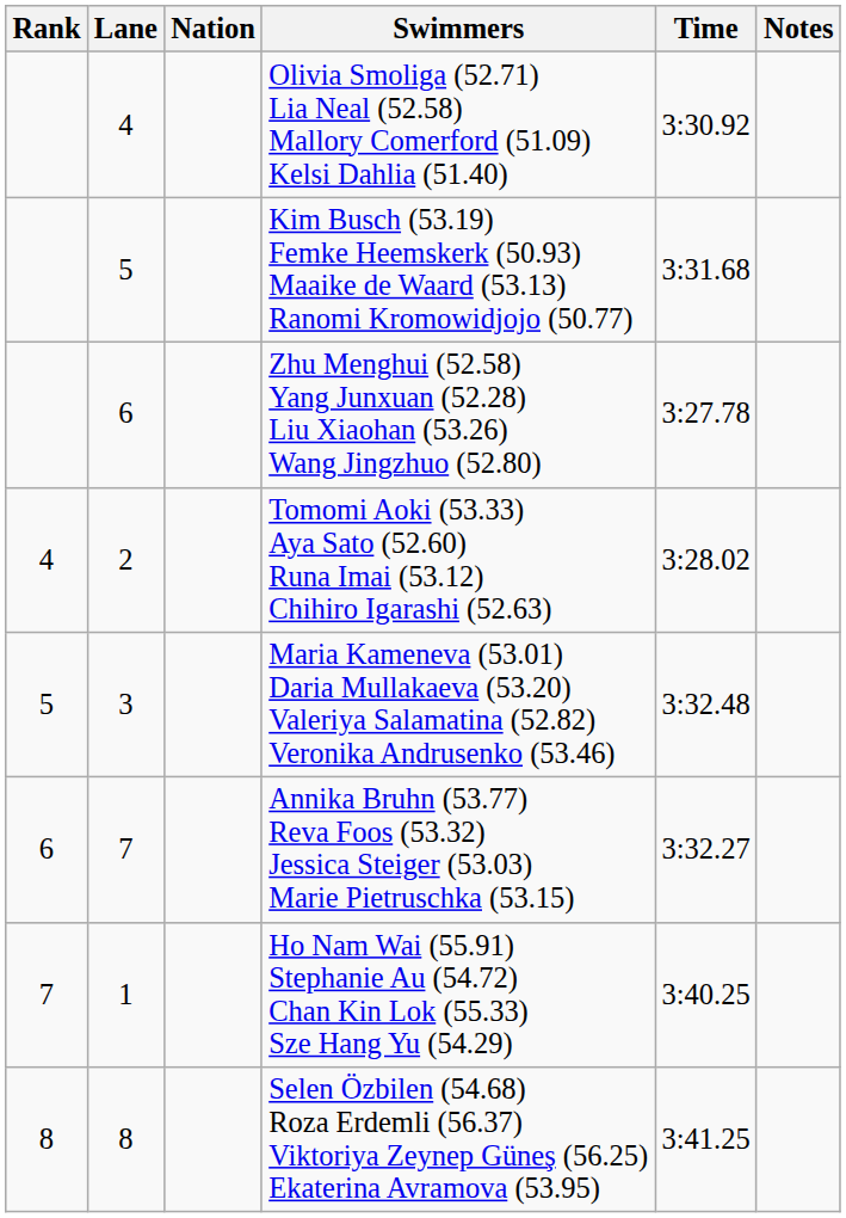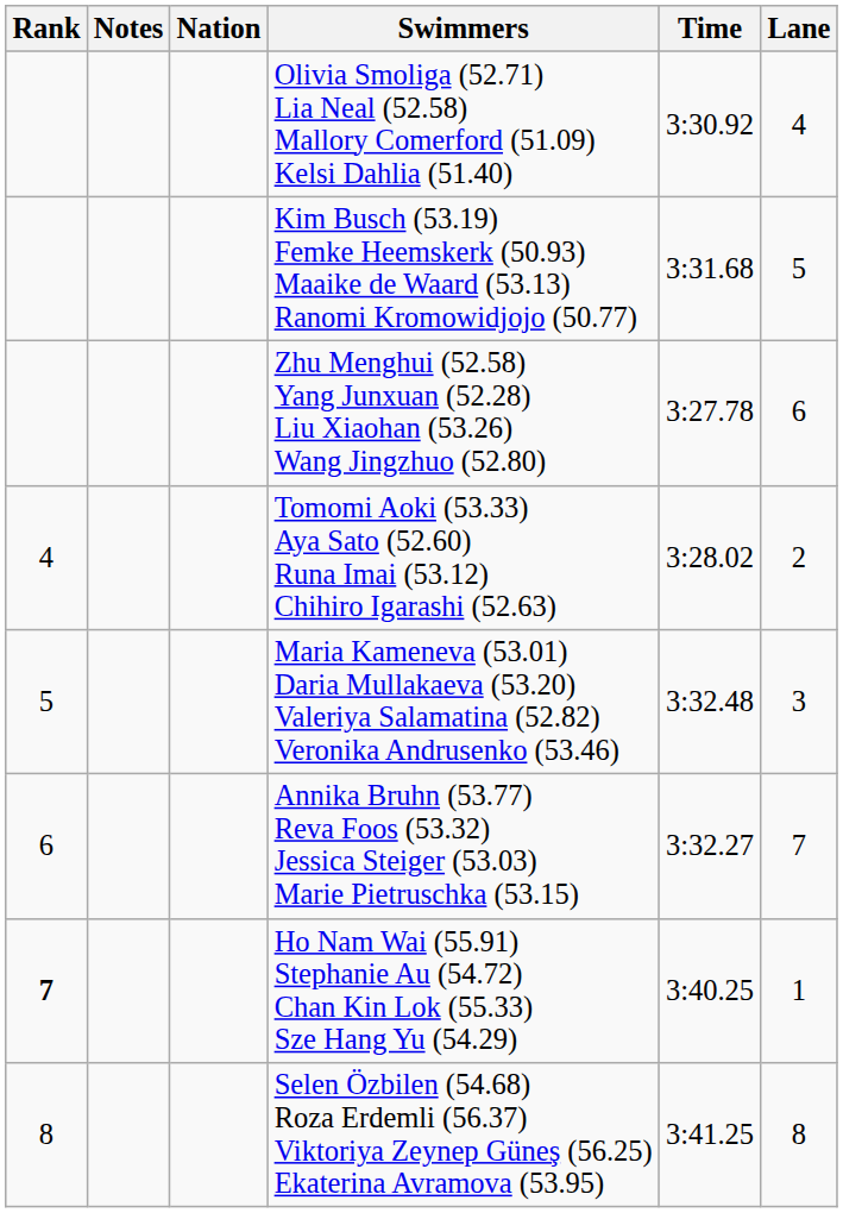columns swapped: Lane <-> Notes
row 8 | Rank: normal -> bold
